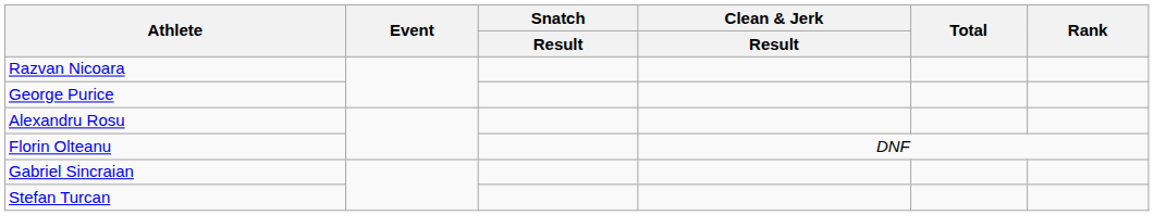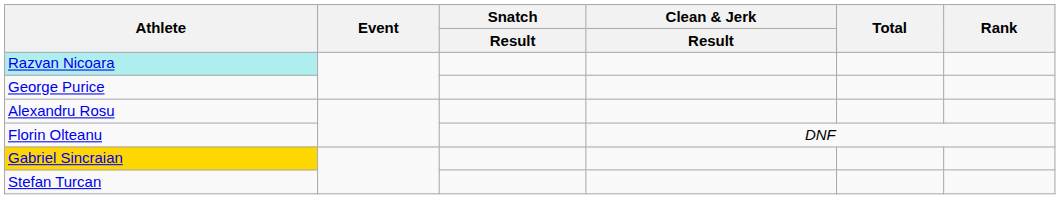Razvan Nicoara | Athlete: no background -> paleturquoise background
Gabriel Sincraian | Athlete: no background -> gold background
